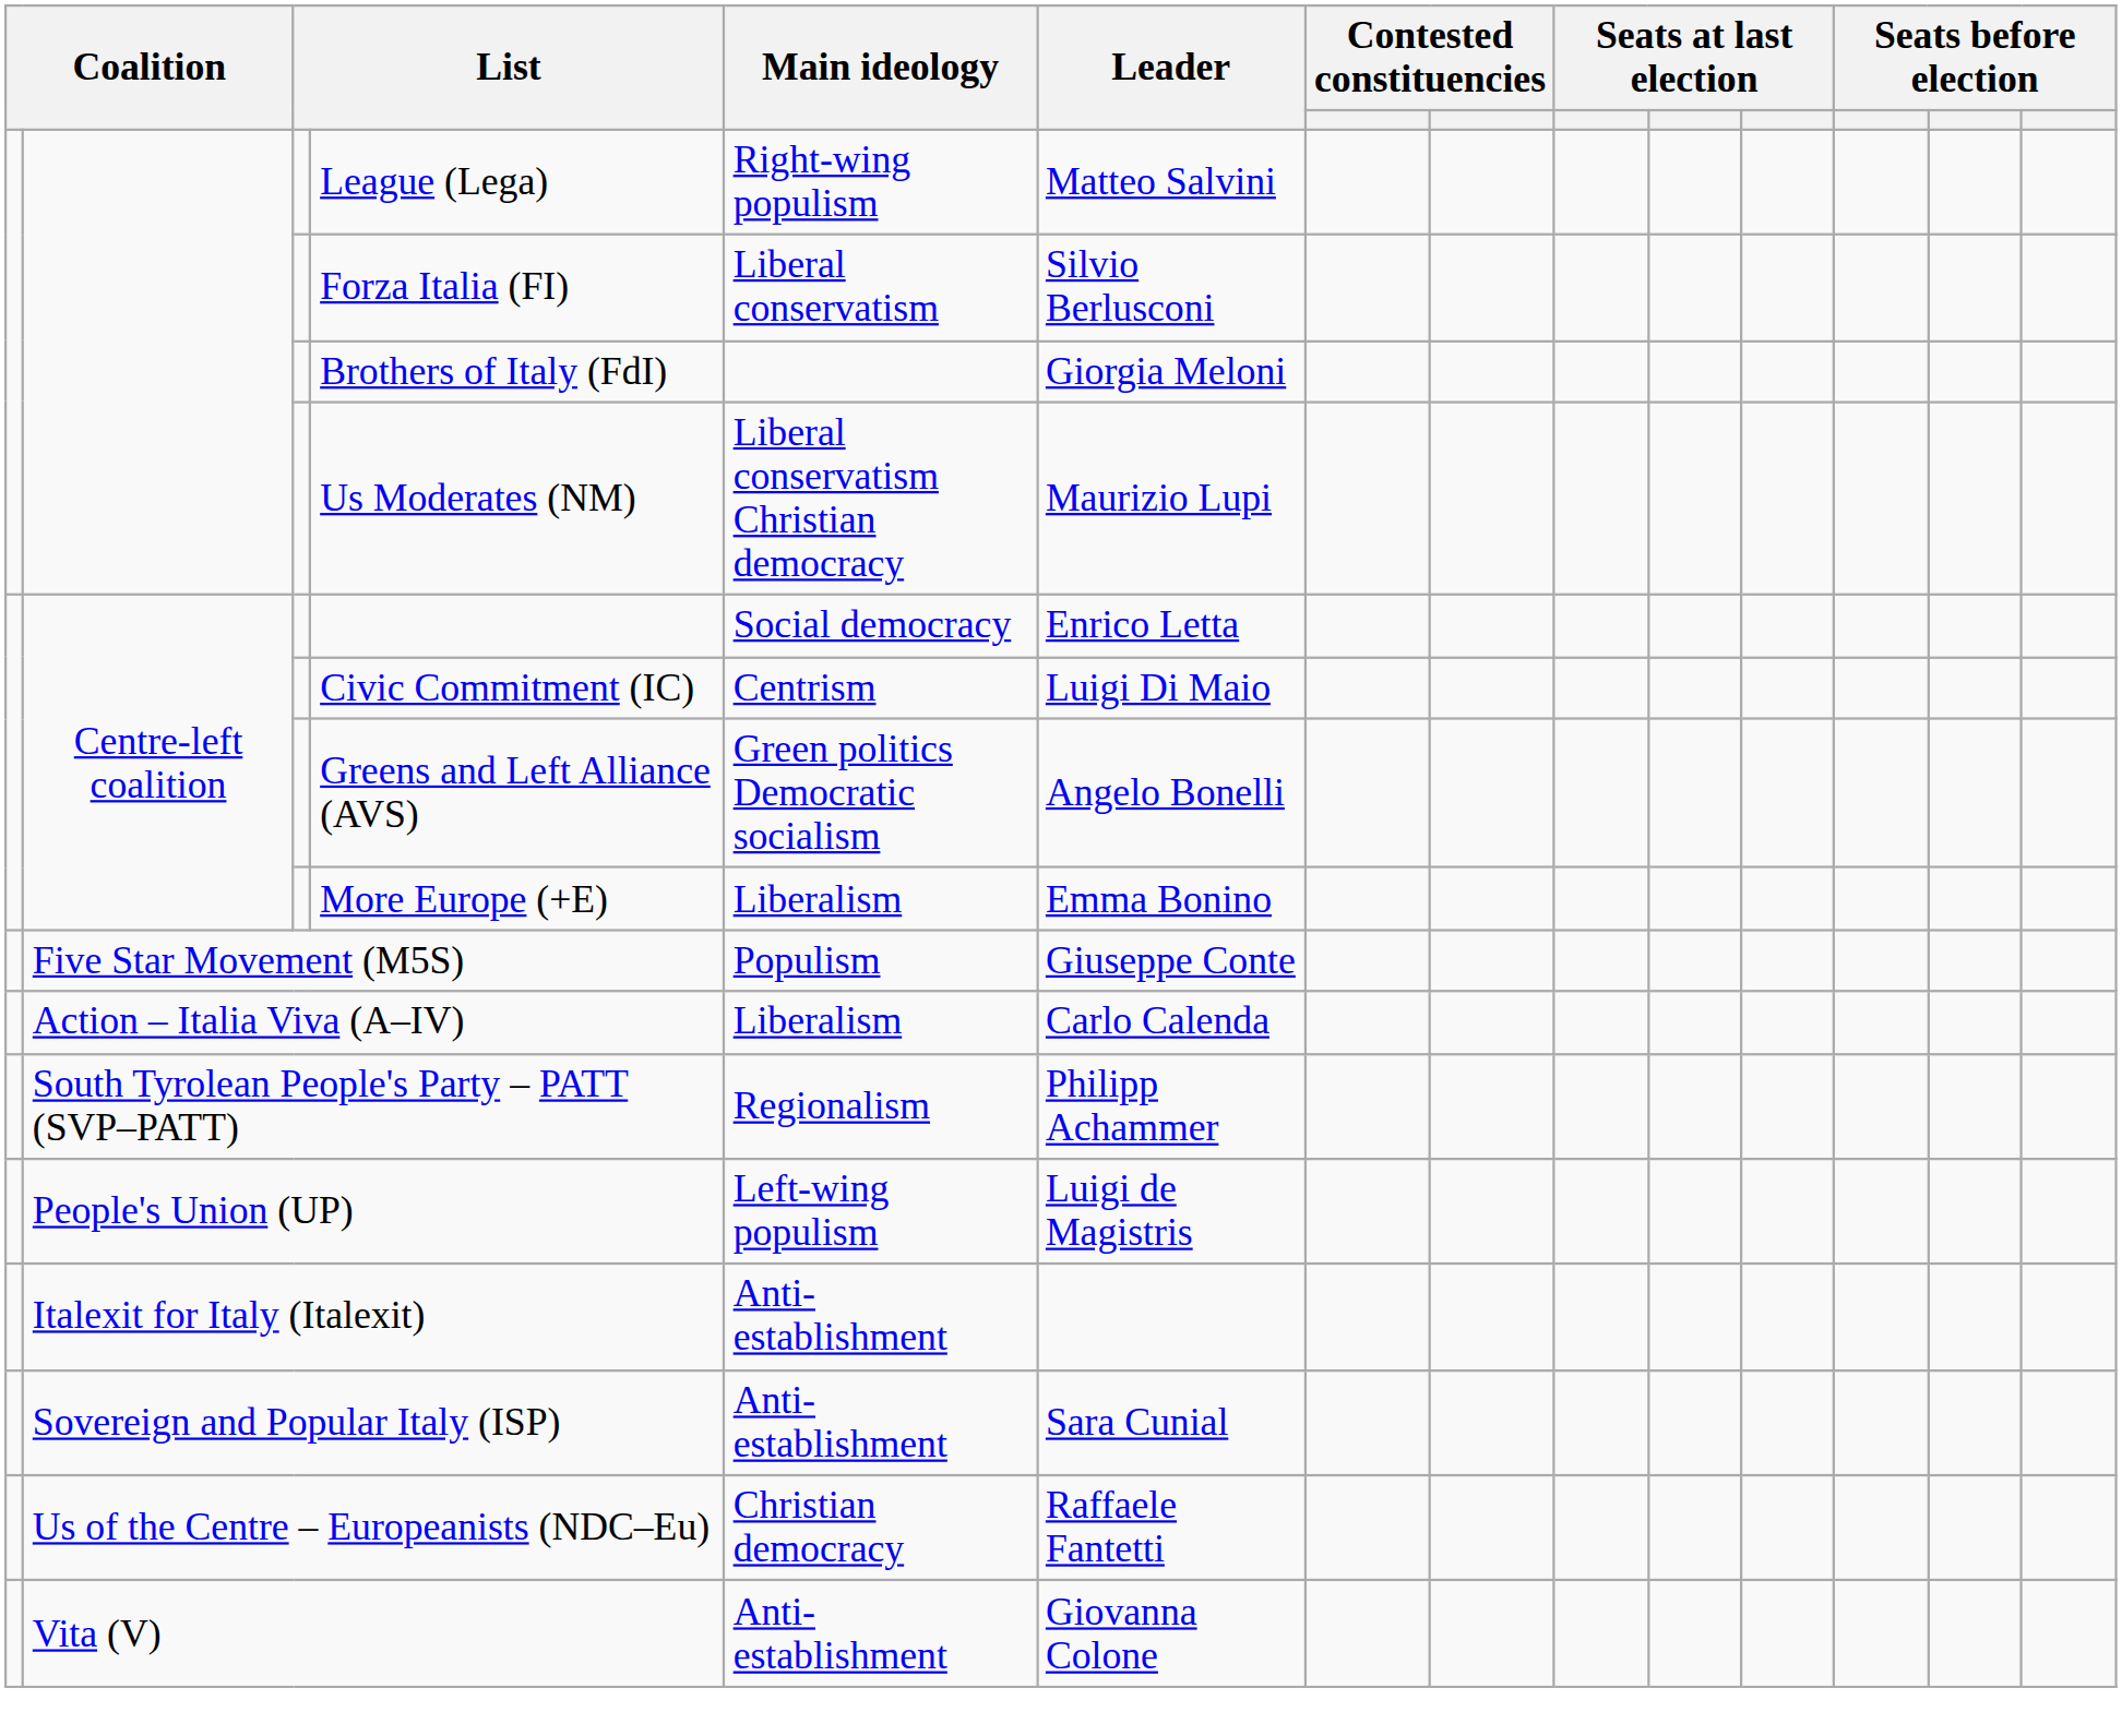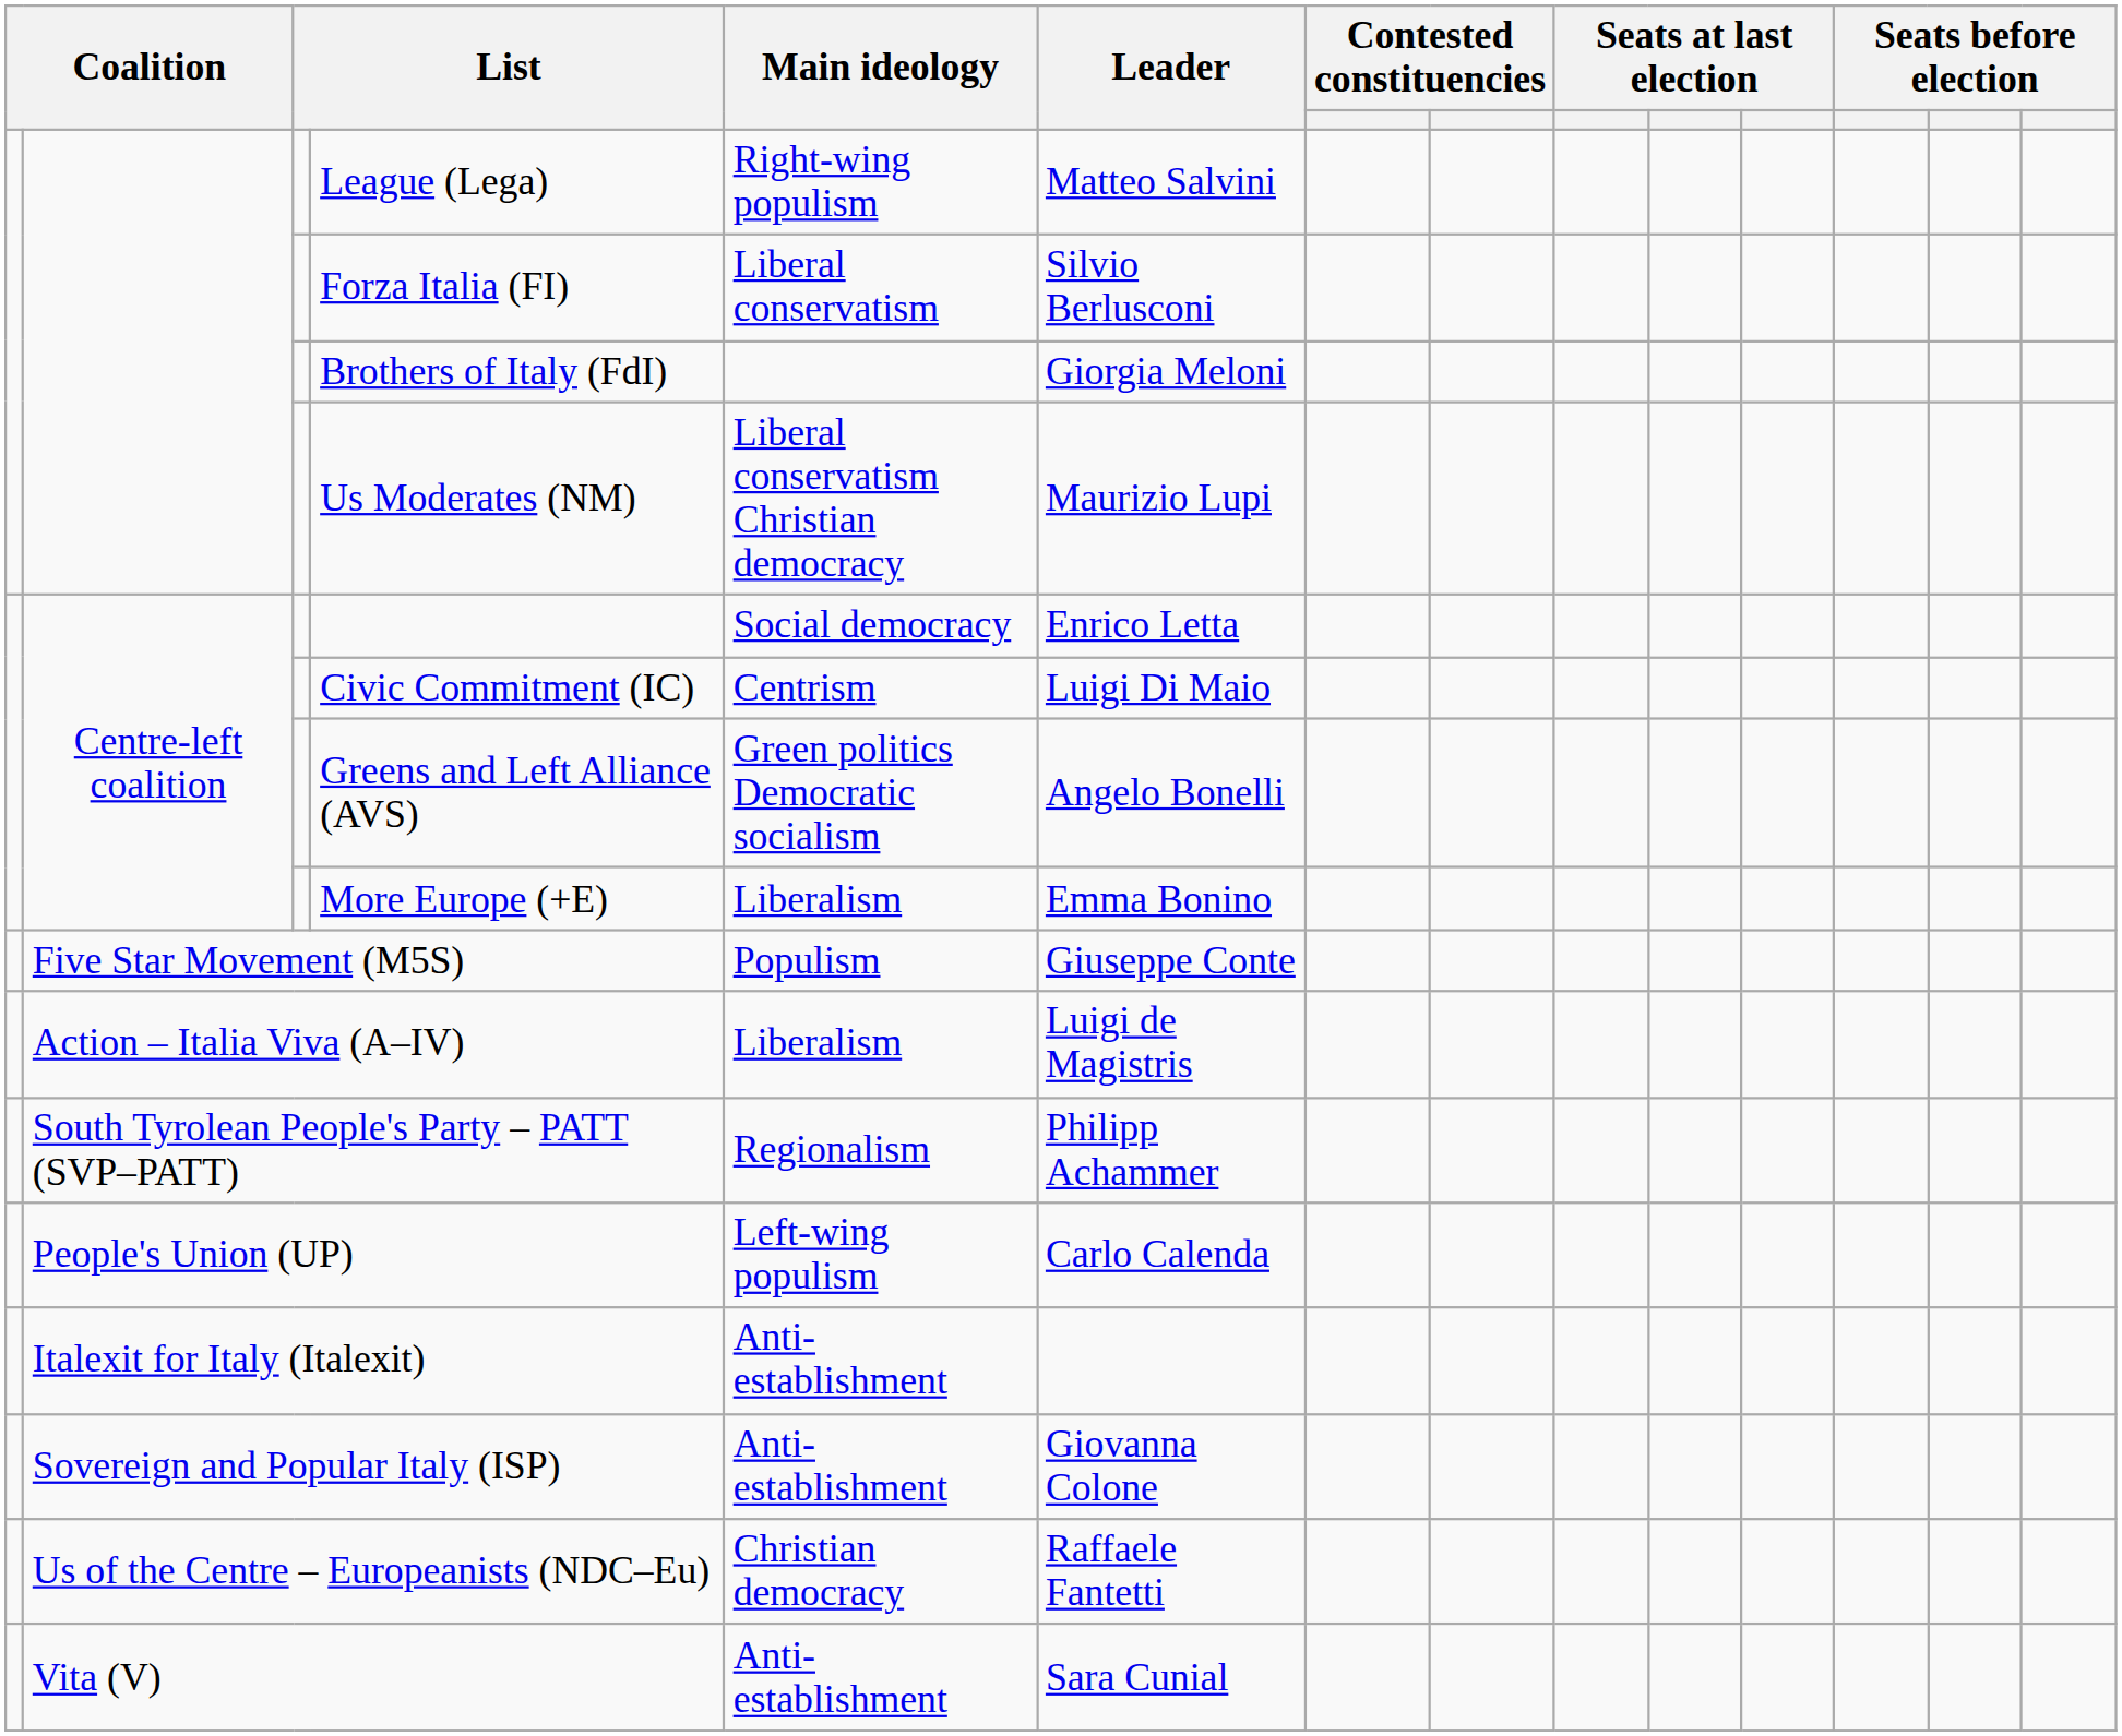Action – Italia Viva (A–IV) | Leader: Carlo Calenda -> Luigi de Magistris
People's Union (UP) | Leader: Luigi de Magistris -> Carlo Calenda
Sovereign and Popular Italy (ISP) | Leader: Sara Cunial -> Giovanna Colone
Vita (V) | Leader: Giovanna Colone -> Sara Cunial
